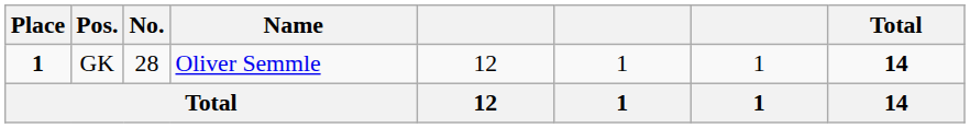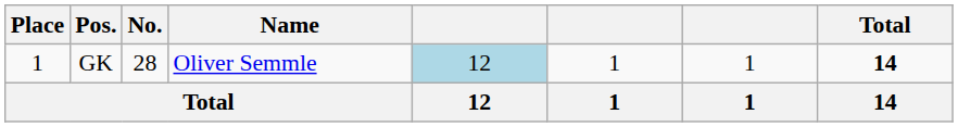GK | Place: bold -> normal
GK | column 5: no background -> lightblue background
